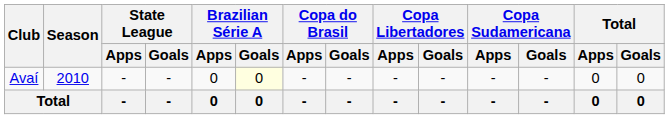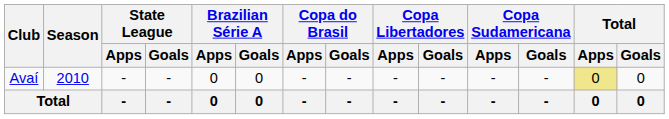Avaí | Brazilian Série A / Goals: lightyellow background -> no background
Avaí | Total / Apps: no background -> khaki background
